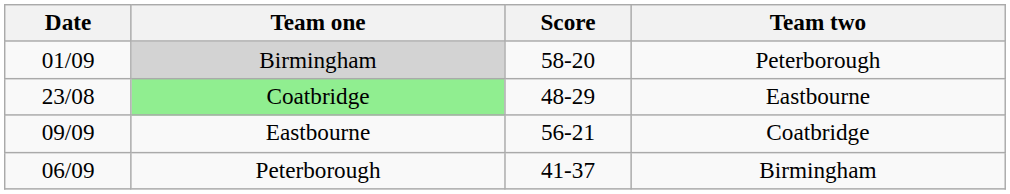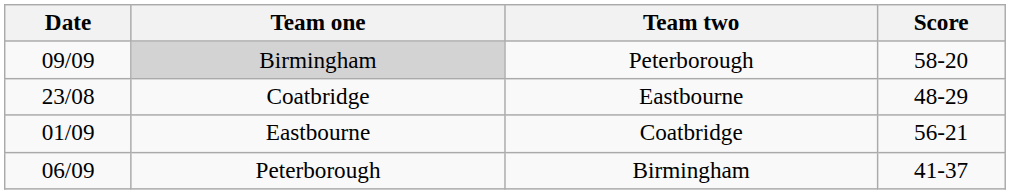columns swapped: Score <-> Team two
row 2 | Date: 01/09 -> 09/09
row 3 | Team one: lightgreen background -> no background
row 4 | Date: 09/09 -> 01/09
